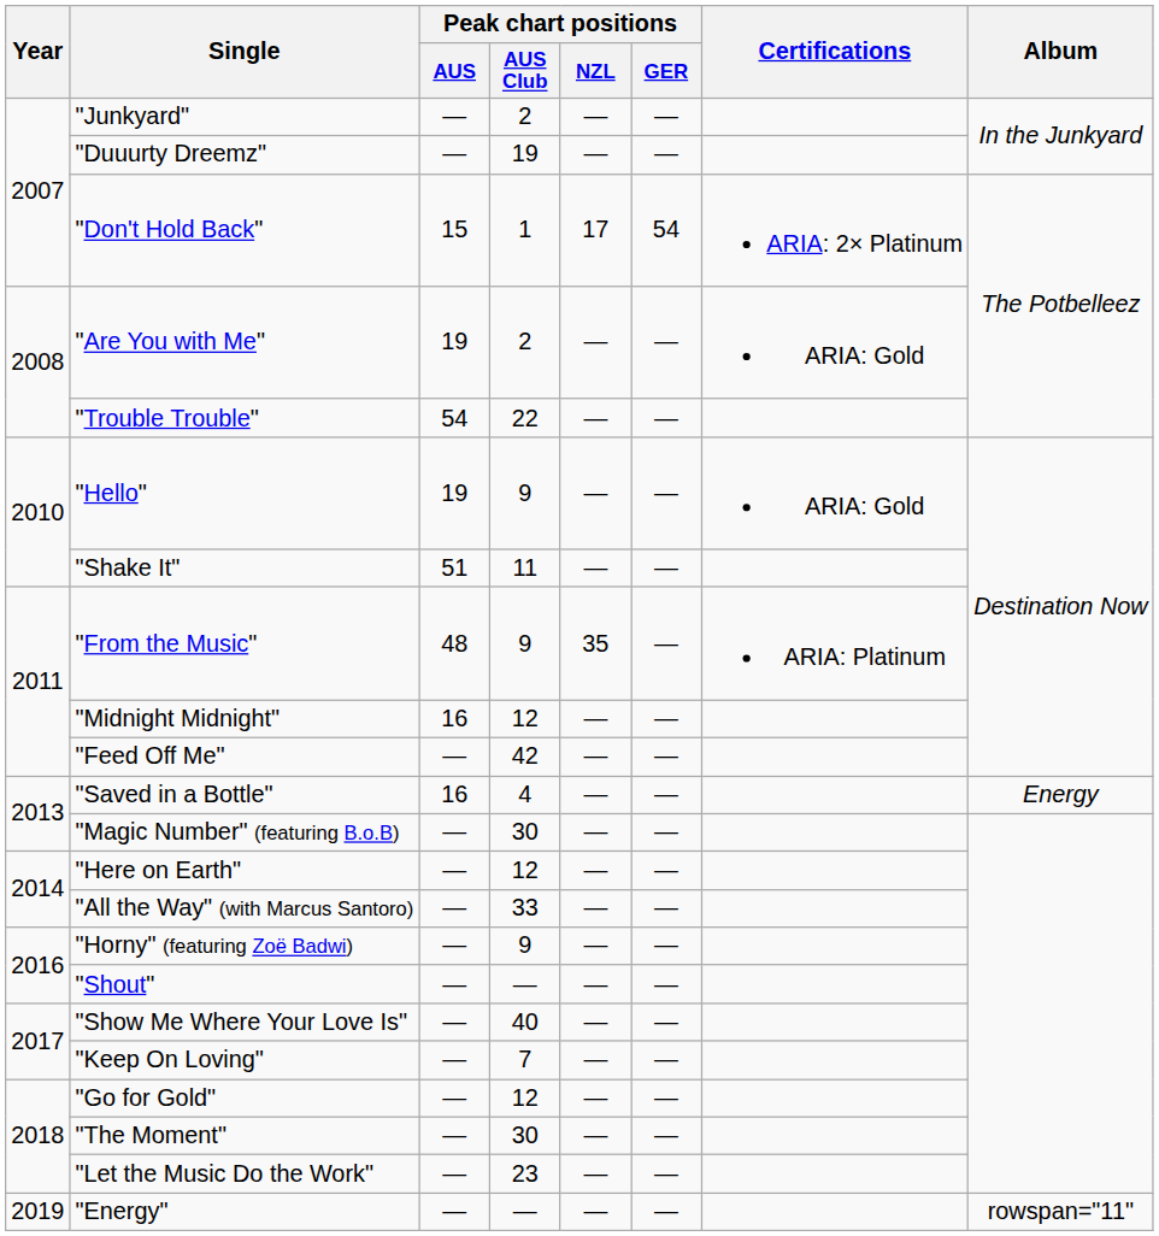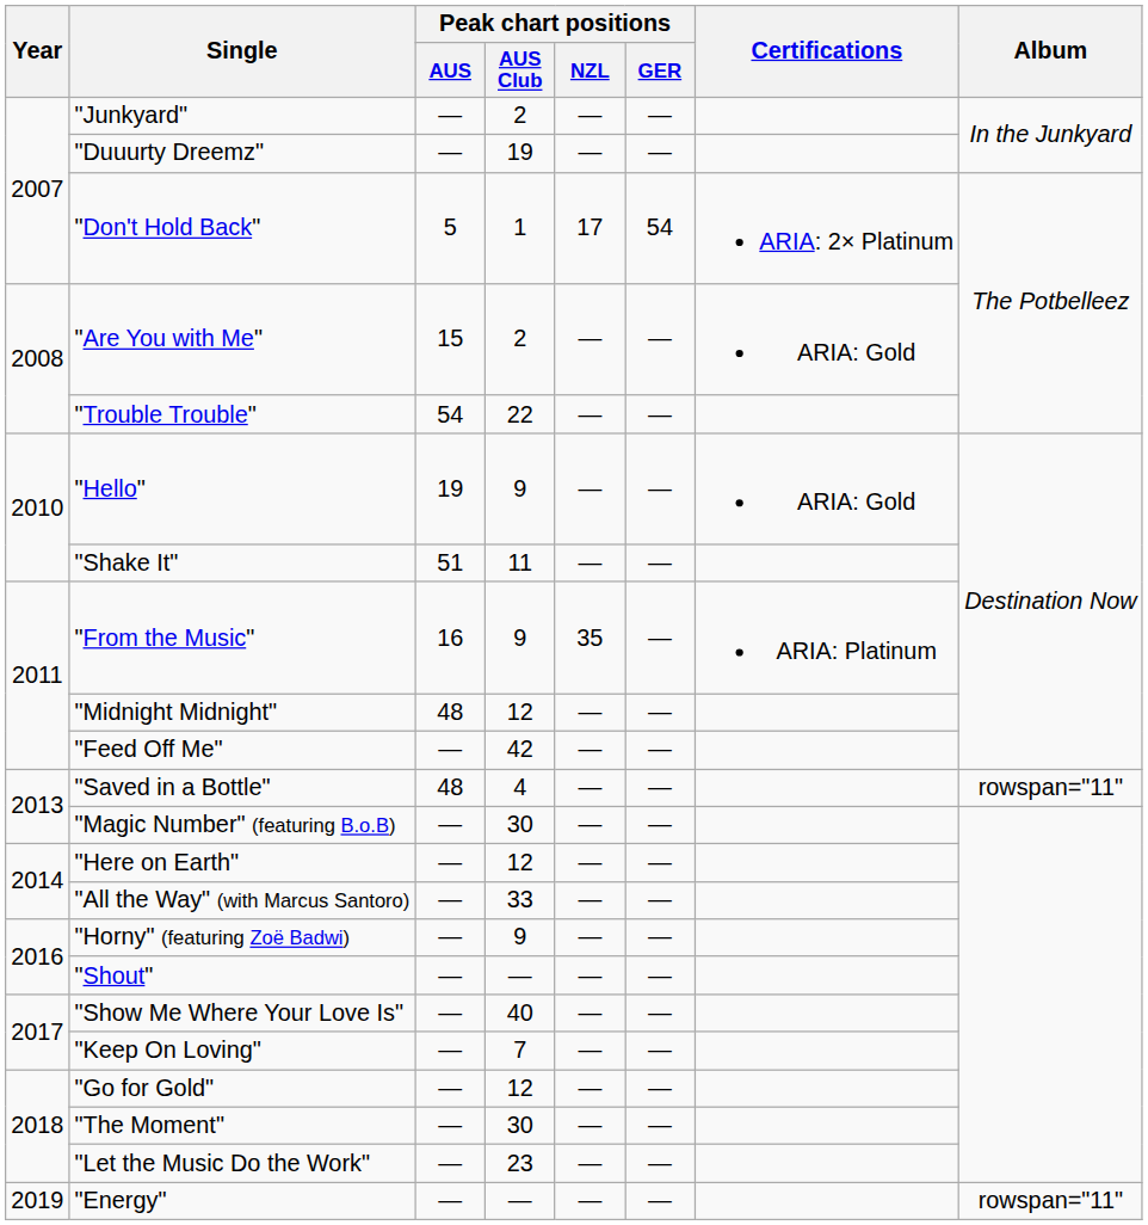"Don't Hold Back" | Peak chart positions / AUS: 15 -> 5
"Are You with Me" | Peak chart positions / AUS: 19 -> 15
"From the Music" | Peak chart positions / AUS: 48 -> 16
"Midnight Midnight" | Peak chart positions / AUS: 16 -> 48
"Saved in a Bottle" | Peak chart positions / AUS: 16 -> 48
"Saved in a Bottle" | Album: Energy -> rowspan="11"
